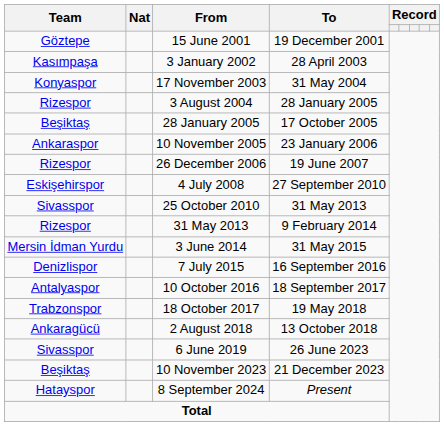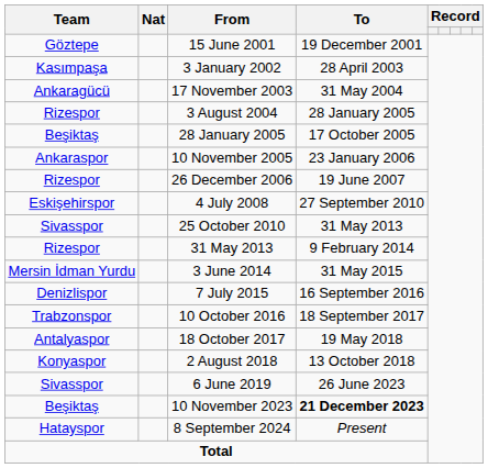17 November 2003 | Team: Konyaspor -> Ankaragücü
10 October 2016 | Team: Antalyaspor -> Trabzonspor
18 October 2017 | Team: Trabzonspor -> Antalyaspor
2 August 2018 | Team: Ankaragücü -> Konyaspor
10 November 2023 | To: normal -> bold
